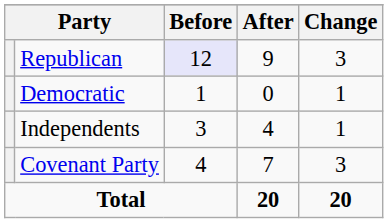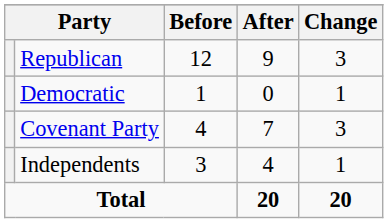Republican | Before: lavender background -> no background
rows swapped: Independents <-> Covenant Party
